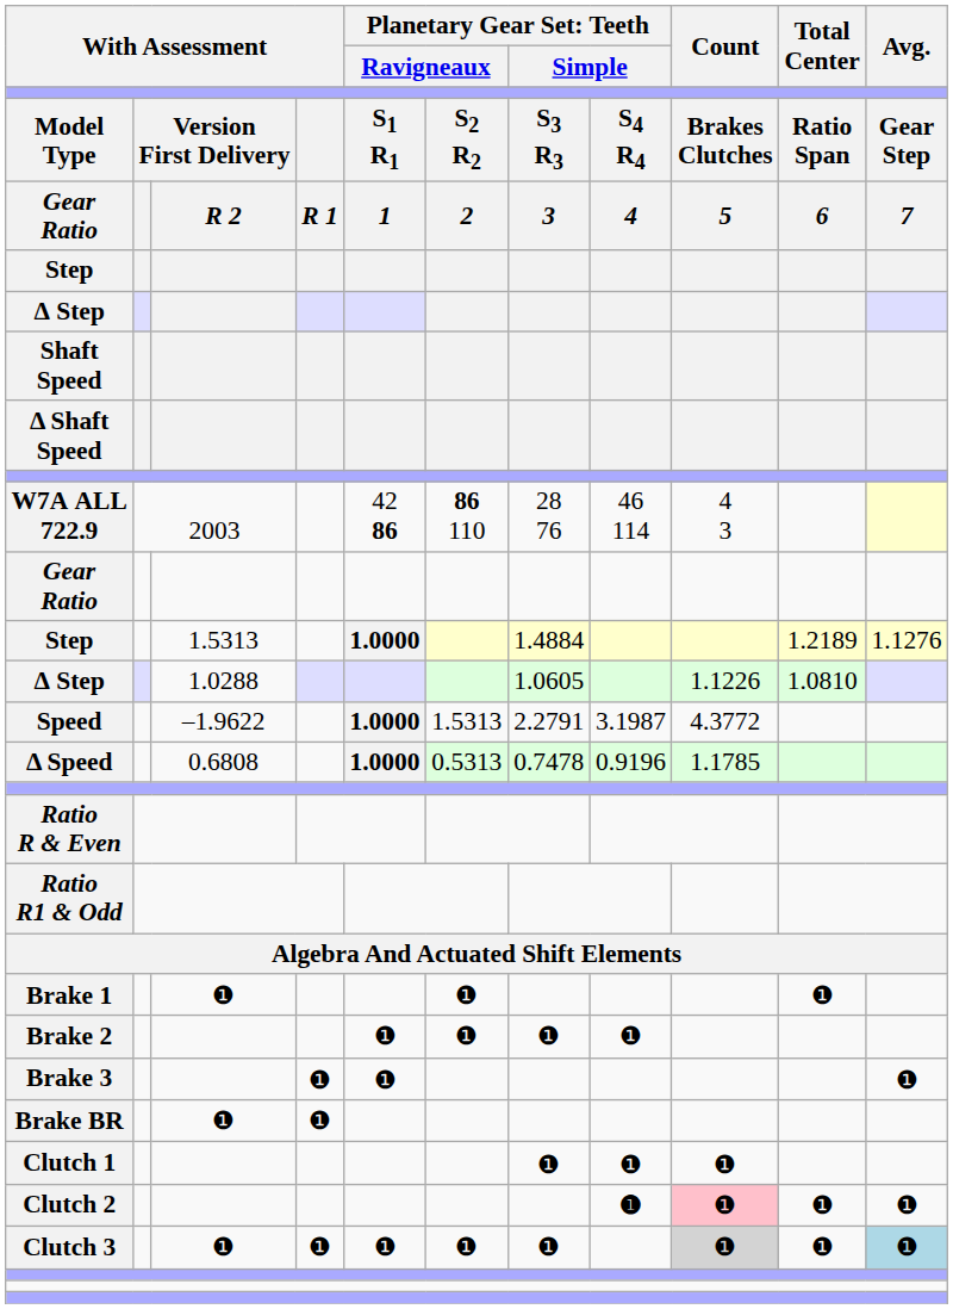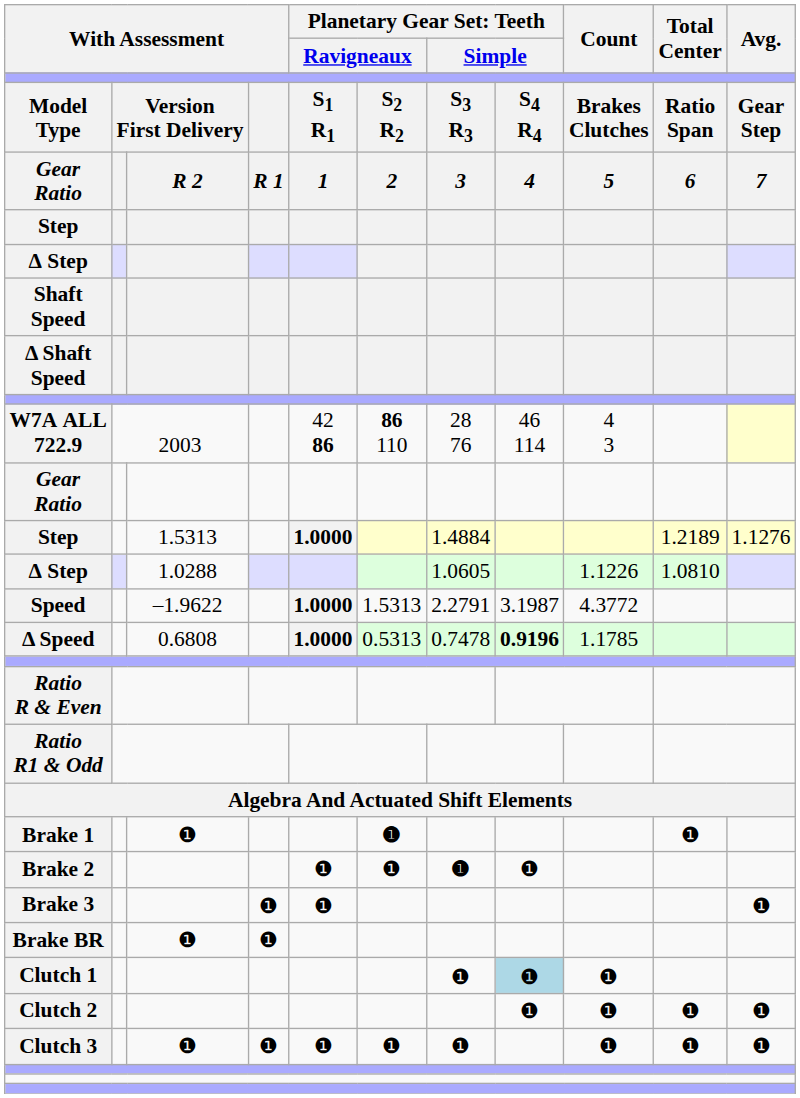Δ Speed | column 8: normal -> bold
Brake 1 | column 6: normal -> bold
Brake 2 | column 7: normal -> bold
Clutch 1 | column 8: no background -> lightblue background
Clutch 2 | column 8: bold -> normal
Clutch 2 | Count: pink background -> no background
Clutch 3 | Count: lightgrey background -> no background
Clutch 3 | Avg.: lightblue background -> no background
